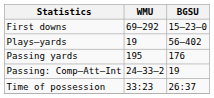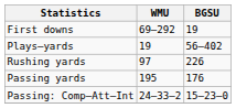First downs | BGSU: 15–23–0 -> 19
+ row: Rushing yards | 97 | 226
Passing: Comp–Att–Int | BGSU: 19 -> 15–23–0
- row: Time of possession | 33:23 | 26:37
